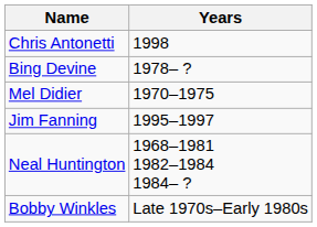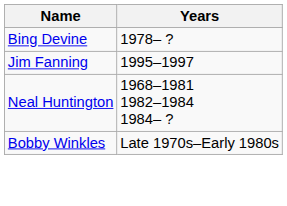- row: Chris Antonetti | 1998
- row: Mel Didier | 1970–1975
